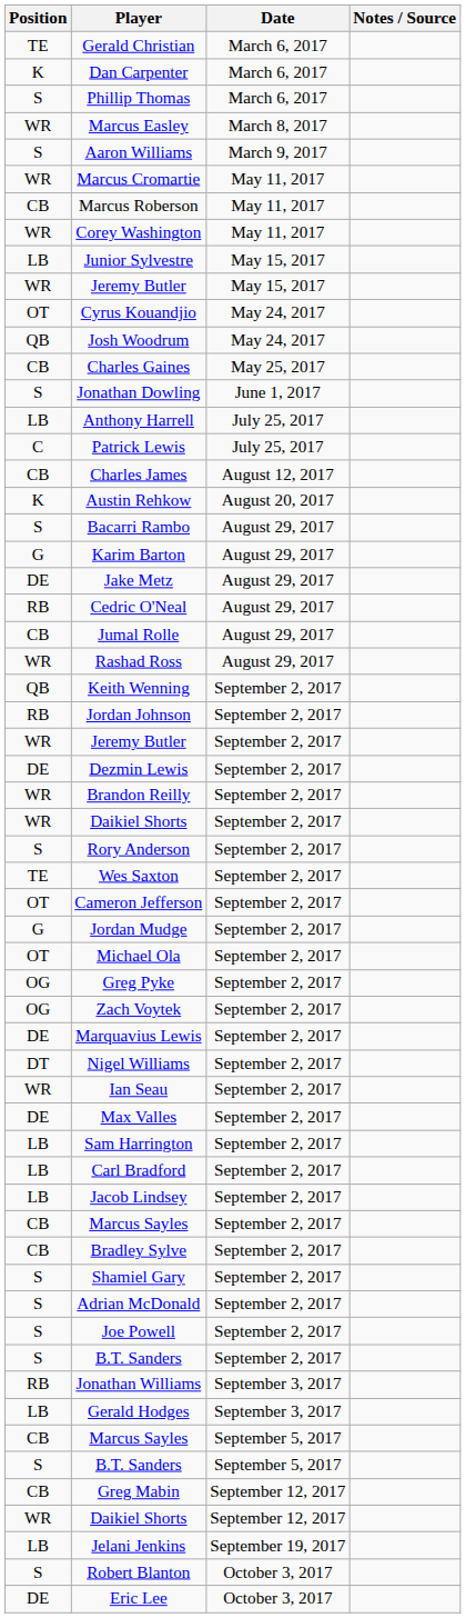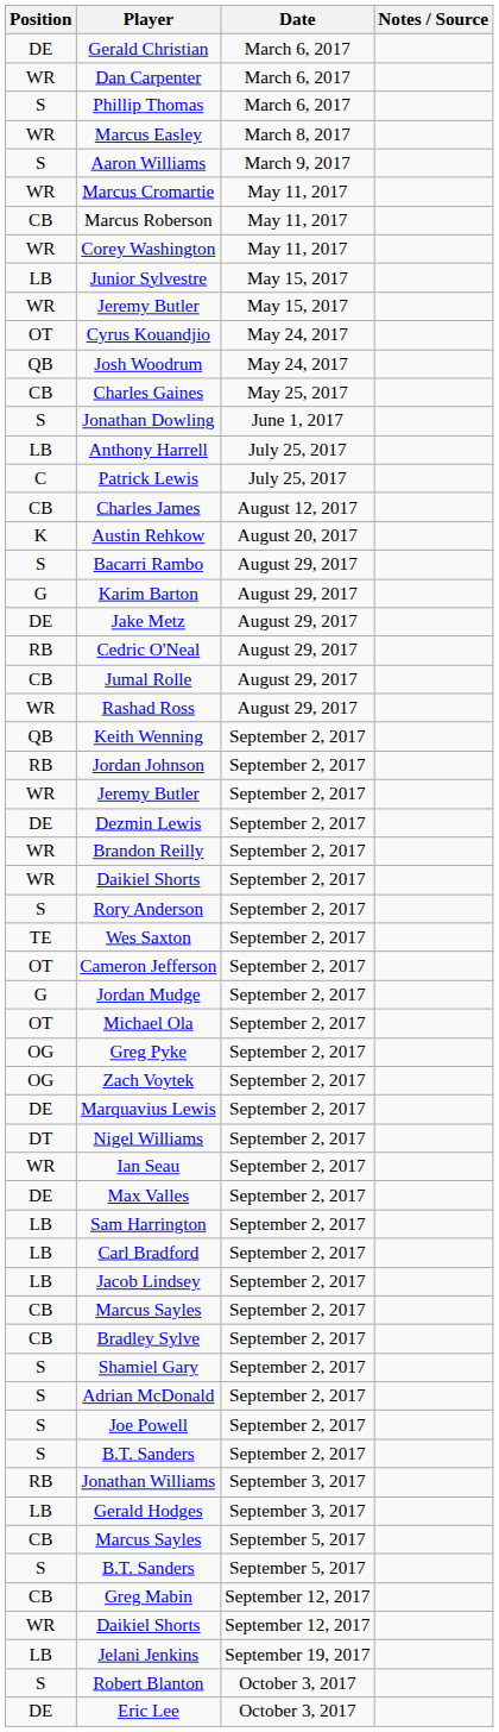Gerald Christian | Position: TE -> DE
Dan Carpenter | Position: K -> WR
